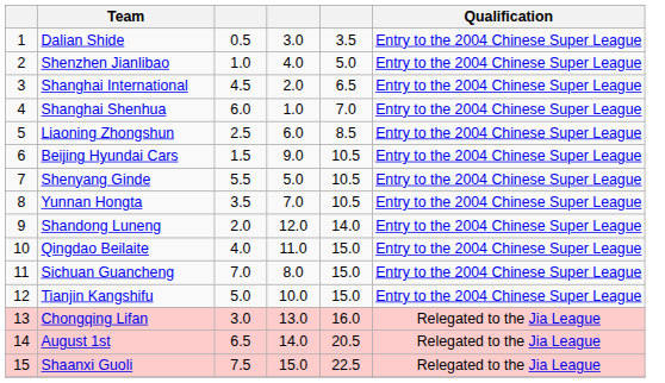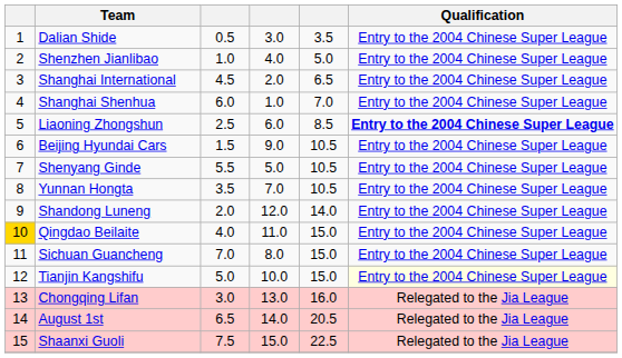Liaoning Zhongshun | Qualification: normal -> bold
Qingdao Beilaite | column 1: no background -> gold background
Tianjin Kangshifu | Qualification: no background -> lightyellow background
